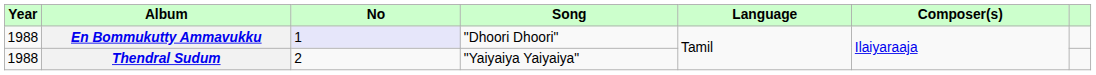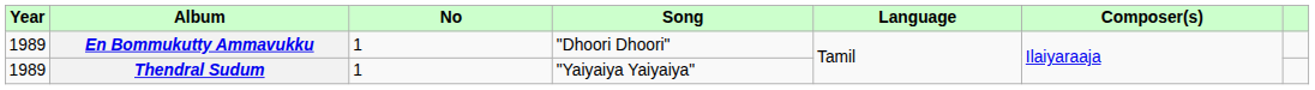En Bommukutty Ammavukku | Year: 1988 -> 1989
En Bommukutty Ammavukku | No: lavender background -> no background
Thendral Sudum | Year: 1988 -> 1989
Thendral Sudum | No: 2 -> 1
